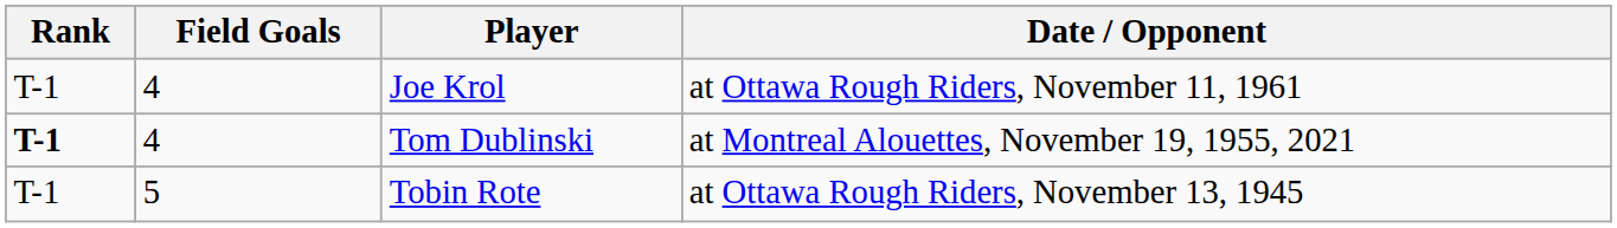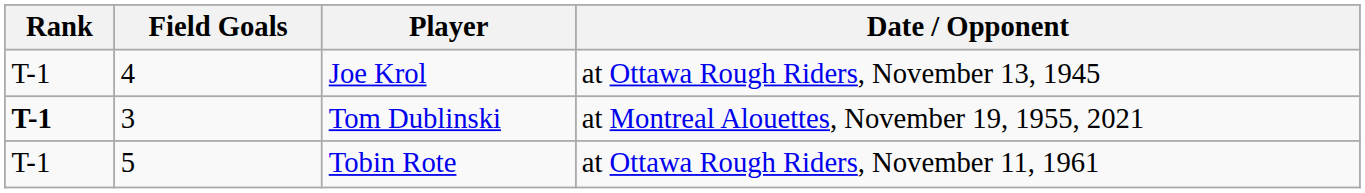Joe Krol | Date / Opponent: at Ottawa Rough Riders, November 11, 1961 -> at Ottawa Rough Riders, November 13, 1945
Tom Dublinski | Field Goals: 4 -> 3
Tobin Rote | Date / Opponent: at Ottawa Rough Riders, November 13, 1945 -> at Ottawa Rough Riders, November 11, 1961
